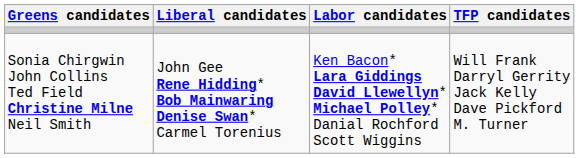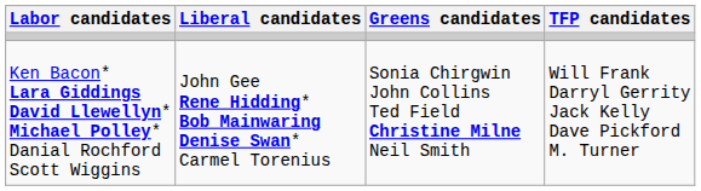columns swapped: Labor candidates <-> Greens candidates
